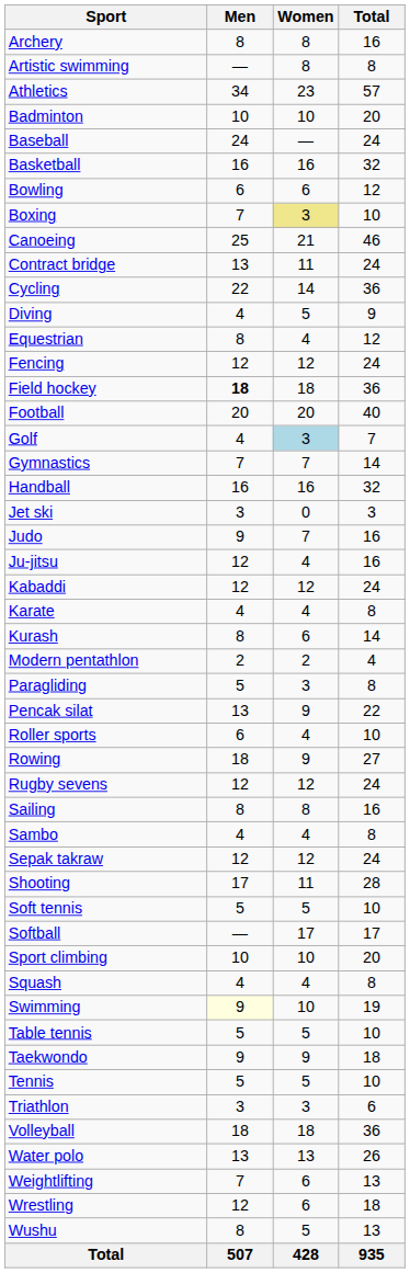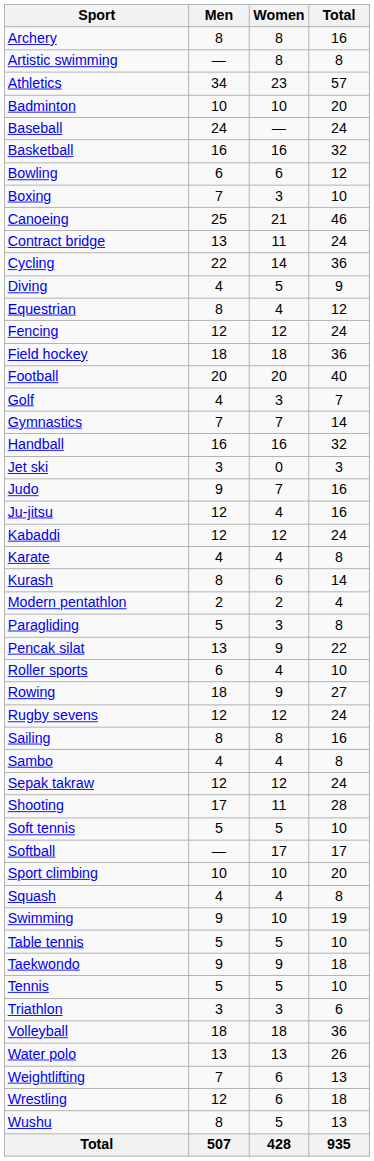Boxing | Women: khaki background -> no background
Field hockey | Men: bold -> normal
Golf | Women: lightblue background -> no background
Swimming | Men: lightyellow background -> no background
